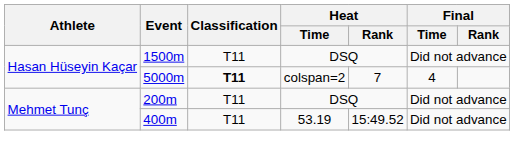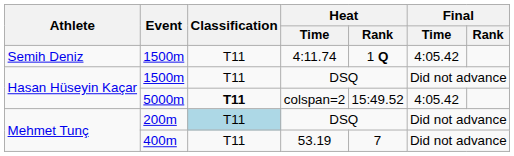+ row: Semih Deniz | 1500m | T11 | 4:11.74 | 1 Q | 4:05.42
5000m | Heat / Rank: 7 -> 15:49.52
5000m | Final / Time: 4 -> 4:05.42
200m | Classification: no background -> lightblue background
400m | Heat / Rank: 15:49.52 -> 7
